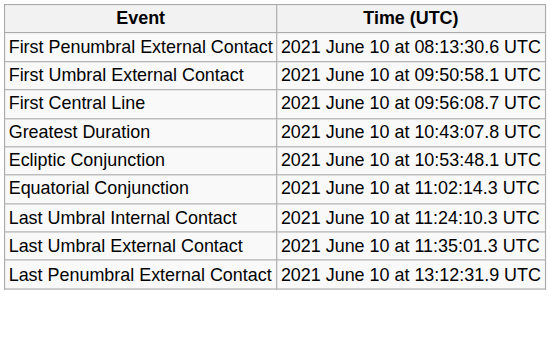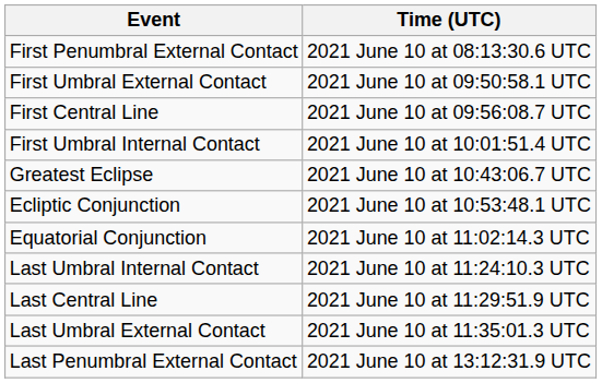+ row: First Umbral Internal Contact | 2021 June 10 at 10:01:51.4 UTC
+ row: Greatest Eclipse | 2021 June 10 at 10:43:06.7 UTC
- row: Greatest Duration | 2021 June 10 at 10:43:07.8 UTC
+ row: Last Central Line | 2021 June 10 at 11:29:51.9 UTC
